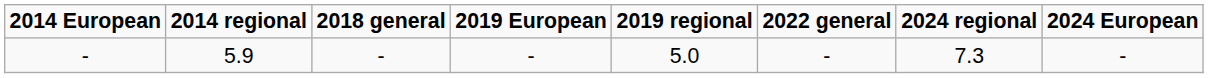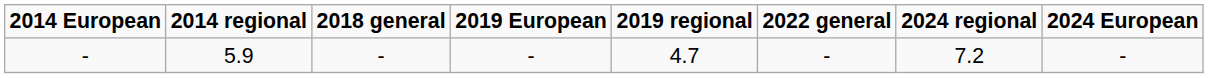row 2 | 2019 regional: 5.0 -> 4.7
row 2 | 2024 regional: 7.3 -> 7.2
